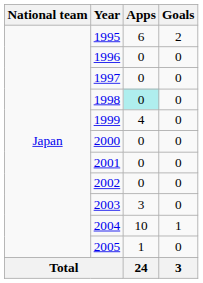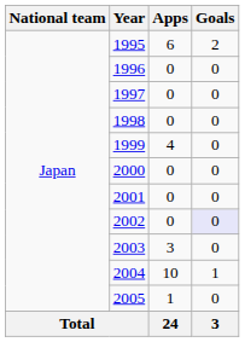1998 | Apps: paleturquoise background -> no background
2002 | Goals: no background -> lavender background
